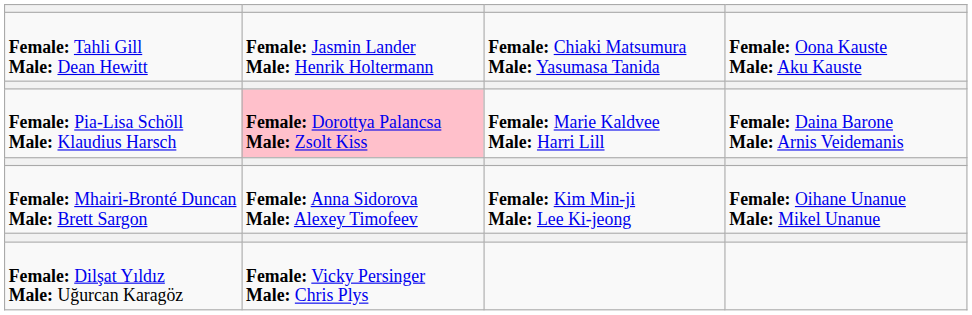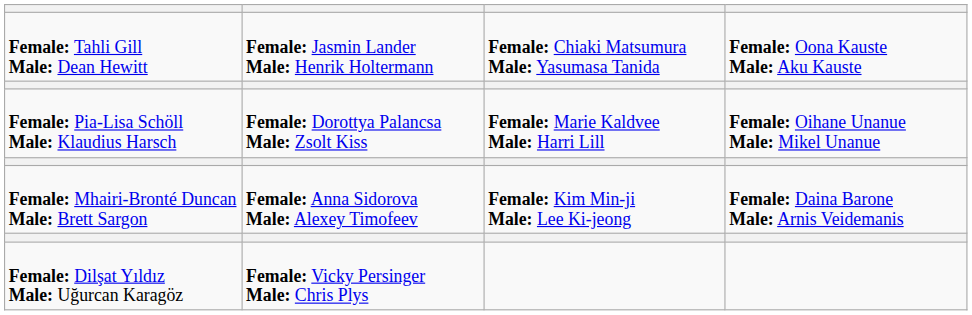Female: Pia-Lisa Schöll Male: Klaudius Harsch | column 2: pink background -> no background
Female: Pia-Lisa Schöll Male: Klaudius Harsch | column 4: Female: Daina Barone Male: Arnis Veidemanis -> Female: Oihane Unanue Male: Mikel Unanue
Female: Mhairi-Bronté Duncan Male: Brett Sargon | column 4: Female: Oihane Unanue Male: Mikel Unanue -> Female: Daina Barone Male: Arnis Veidemanis
